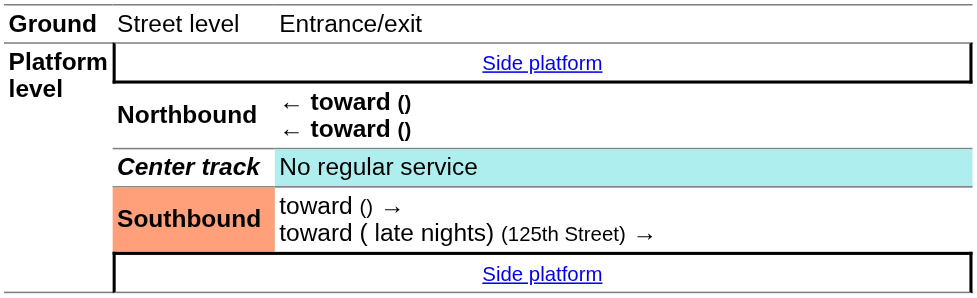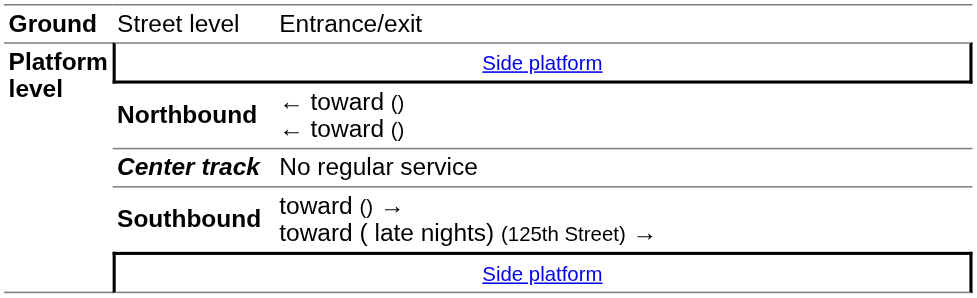Northbound | column 3: bold -> normal
Center track | column 3: paleturquoise background -> no background
Southbound | column 2: lightsalmon background -> no background
